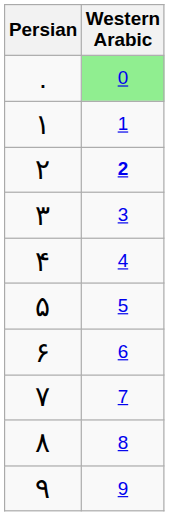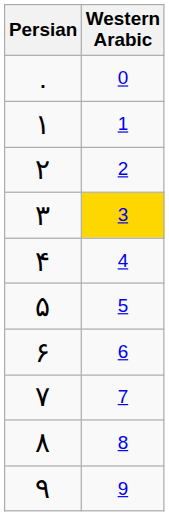. | Western Arabic: lightgreen background -> no background
۲ | Western Arabic: bold -> normal
۳ | Western Arabic: no background -> gold background
